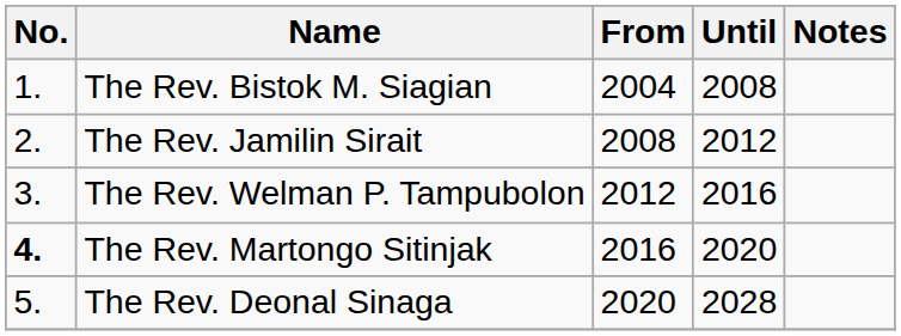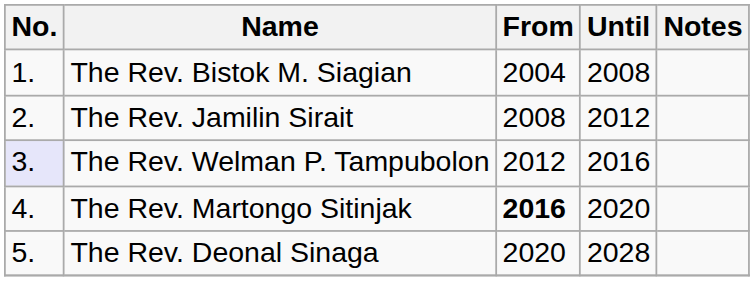The Rev. Welman P. Tampubolon | No.: no background -> lavender background
The Rev. Martongo Sitinjak | No.: bold -> normal
The Rev. Martongo Sitinjak | From: normal -> bold
